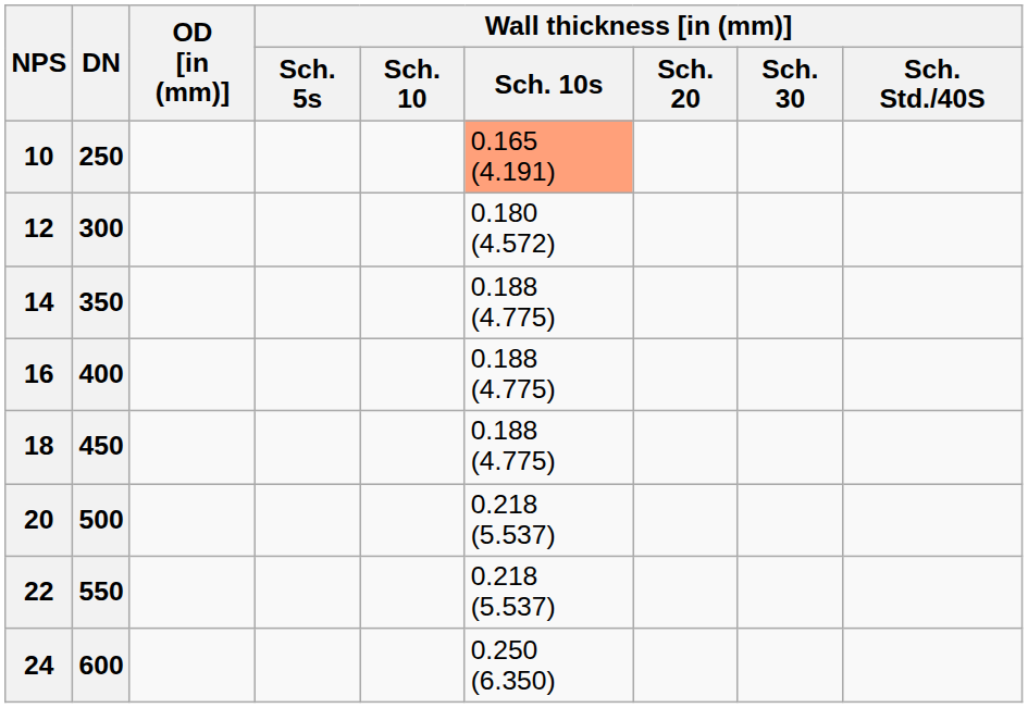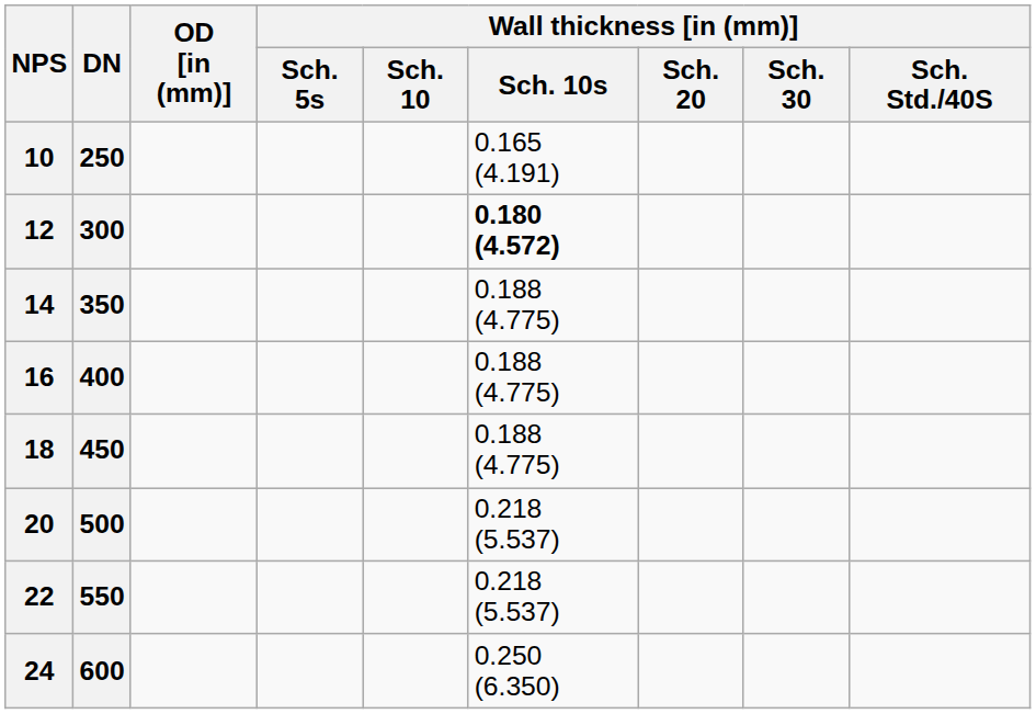10 | Wall thickness [in (mm)] / Sch. 10s: lightsalmon background -> no background
12 | Wall thickness [in (mm)] / Sch. 10s: normal -> bold
